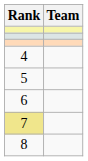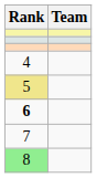row 6 | Rank: no background -> khaki background
row 7 | Rank: normal -> bold
row 8 | Rank: khaki background -> no background
row 9 | Rank: no background -> lightgreen background
